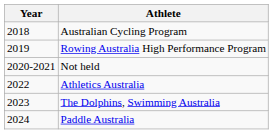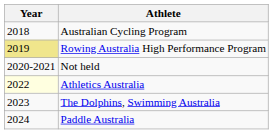Rowing Australia High Performance Program | Year: no background -> khaki background
Athletics Australia | Year: no background -> lightyellow background
